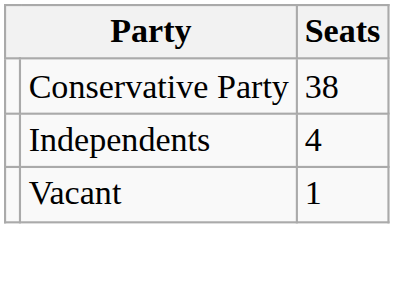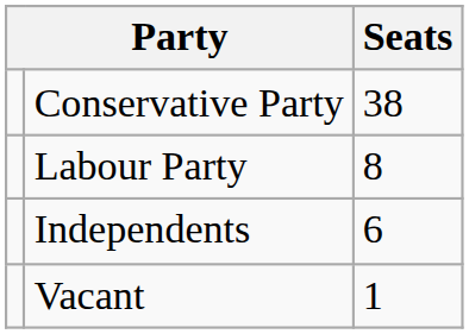+ row: Labour Party | 8
Independents | Seats: 4 -> 6
